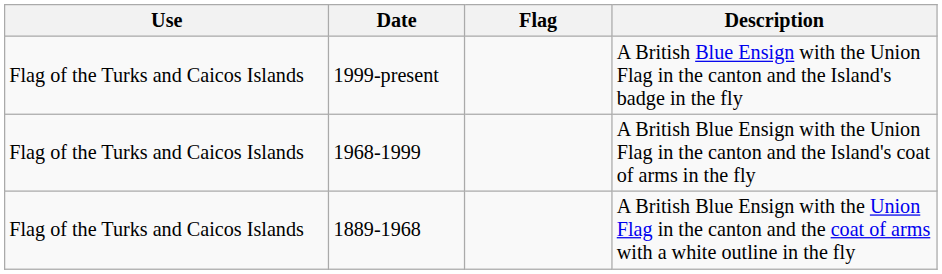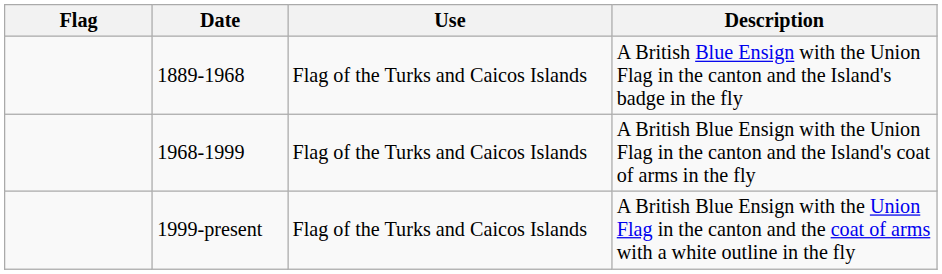columns swapped: Flag <-> Use
row 2 | Date: 1999-present -> 1889-1968
row 4 | Date: 1889-1968 -> 1999-present
